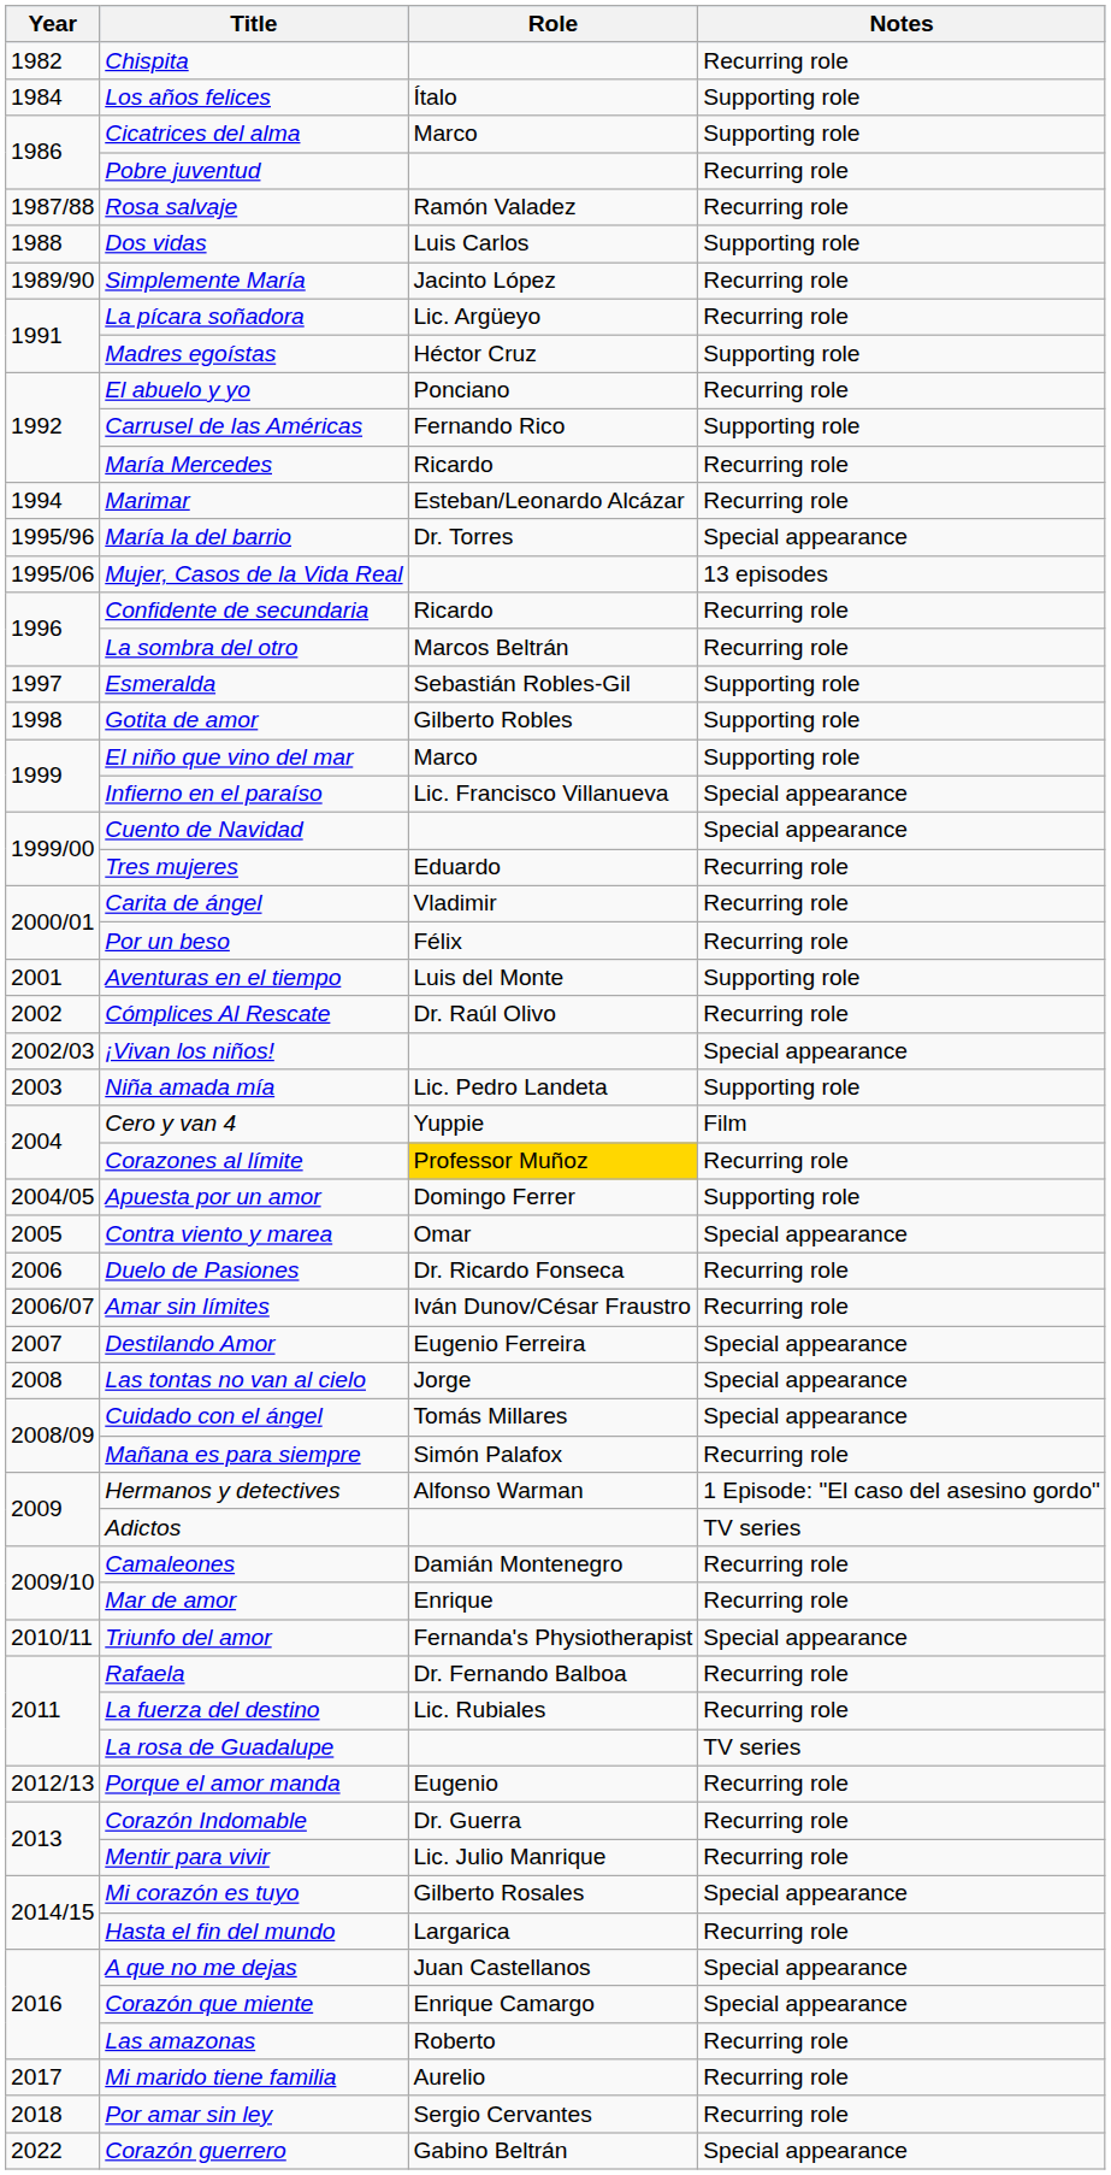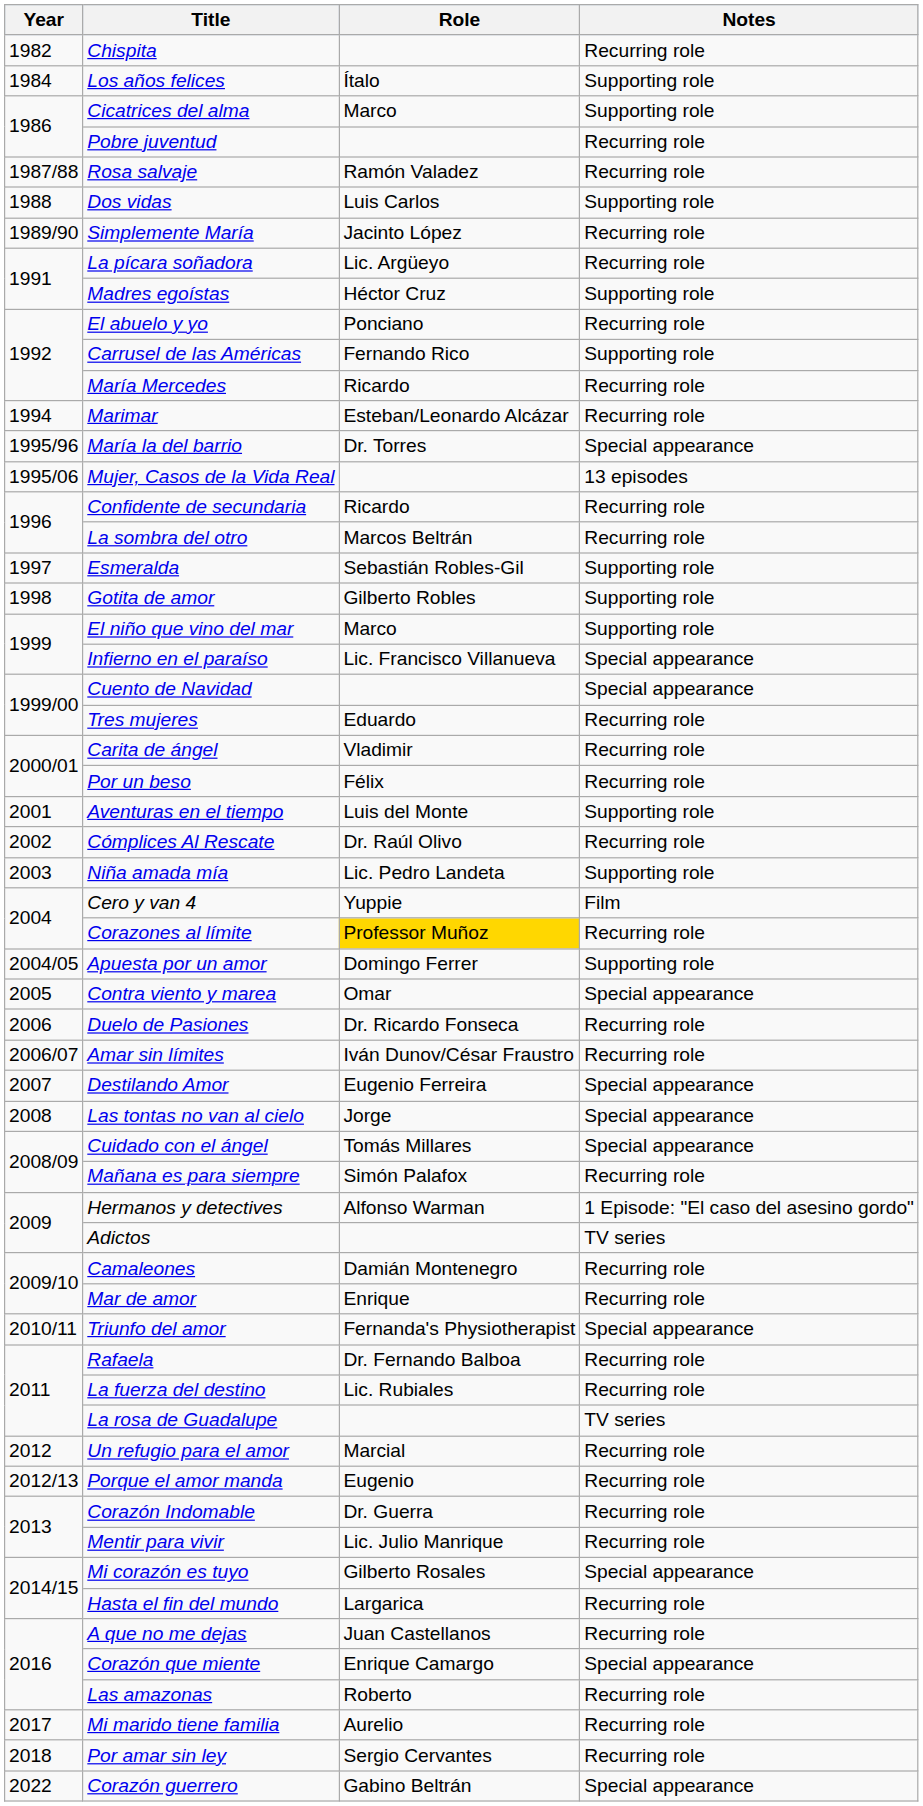- row: 2002/03 | ¡Vivan los niños! | Special appearance
+ row: 2012 | Un refugio para el amor | Marcial | Recurring role
A que no me dejas | Notes: Special appearance -> Recurring role
